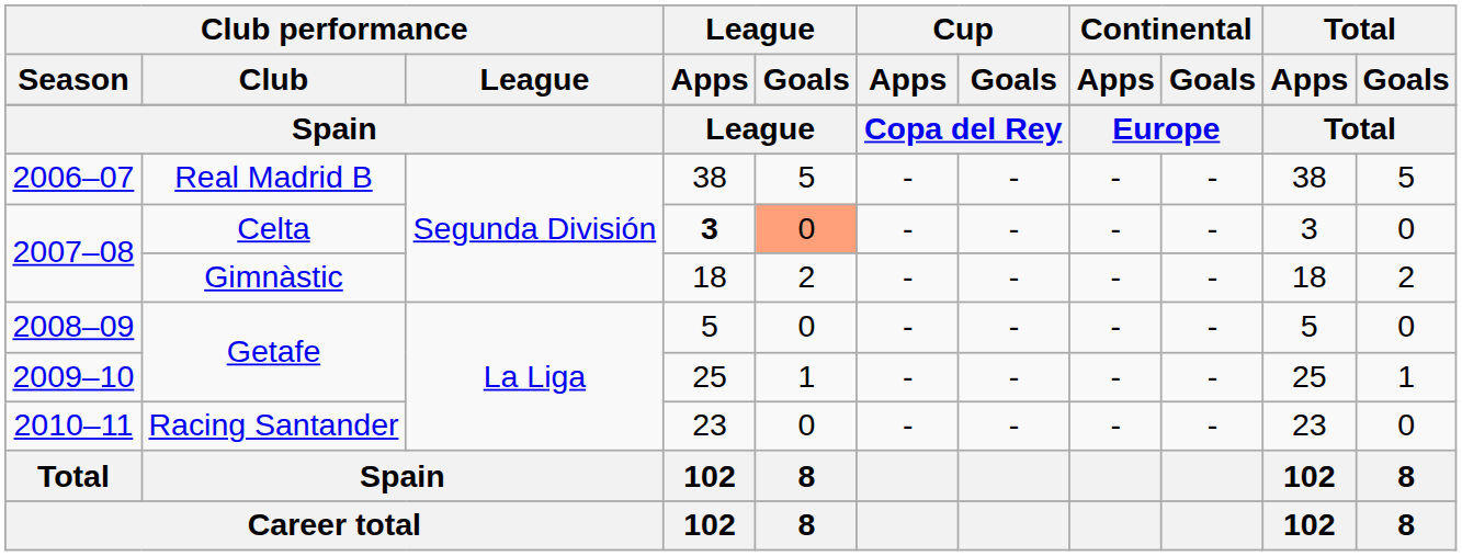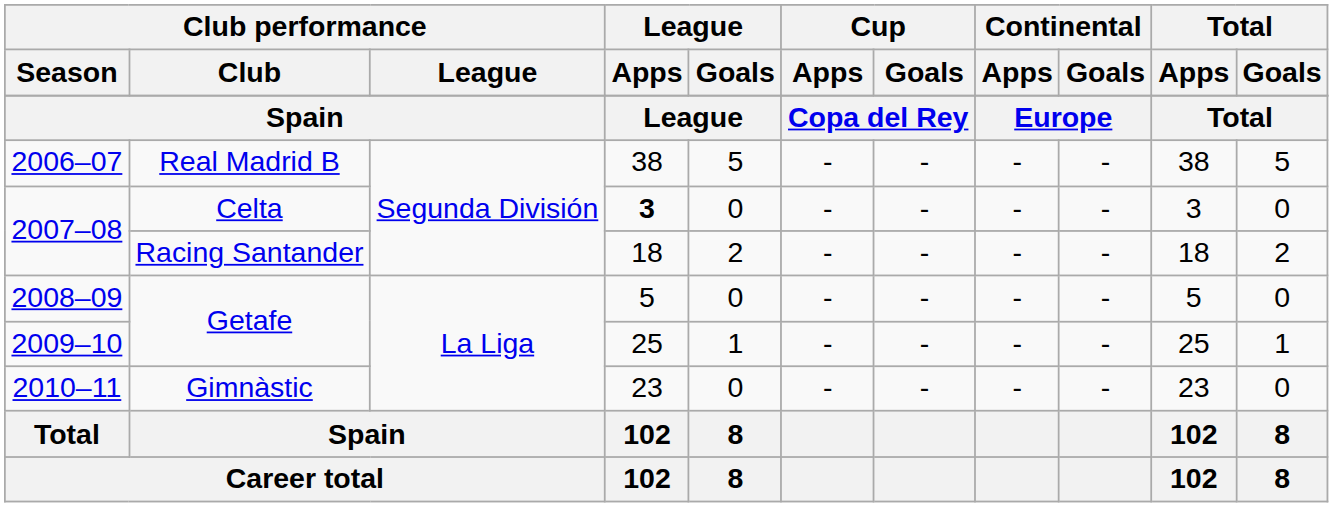row 5 | League / Goals: lightsalmon background -> no background
row 6 | Club performance / Club: Gimnàstic -> Racing Santander
row 9 | Club performance / Club: Racing Santander -> Gimnàstic
